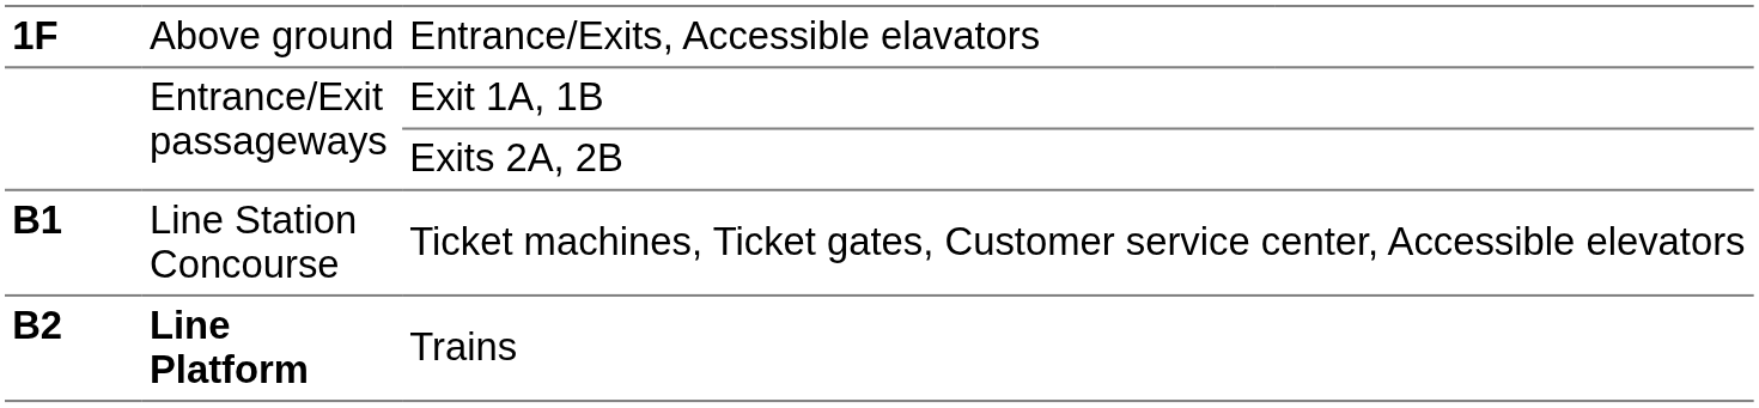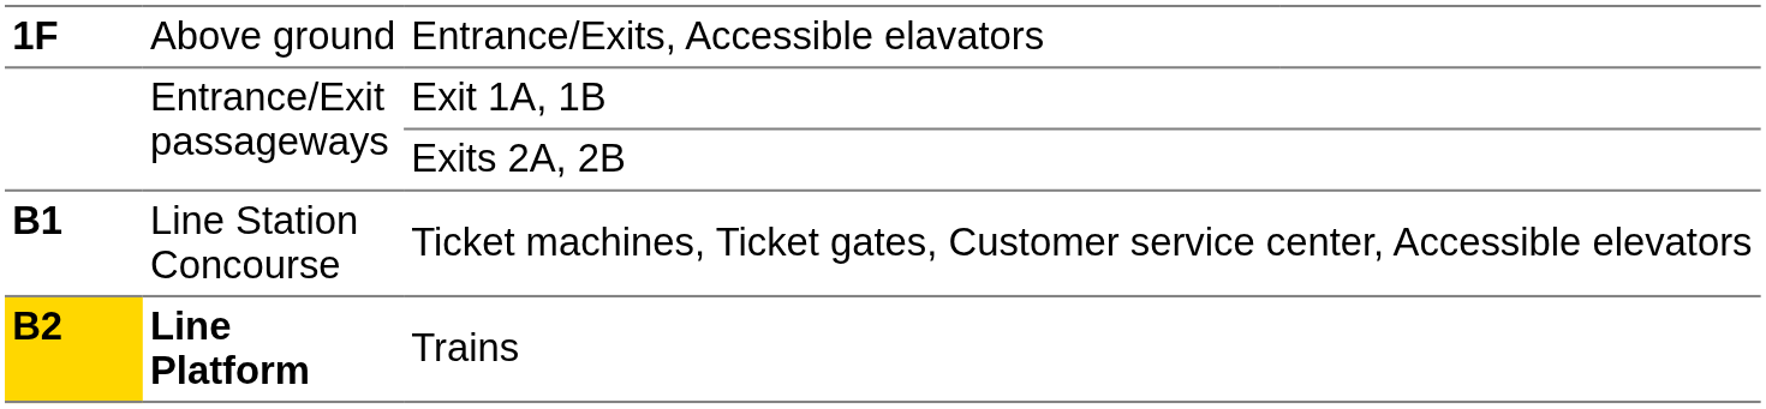Trains | column 1: no background -> gold background
